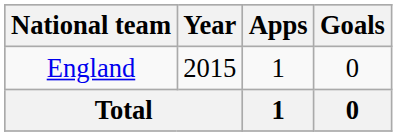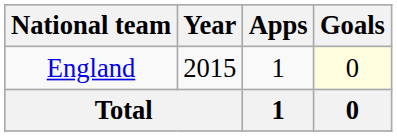England | Goals: no background -> lightyellow background
